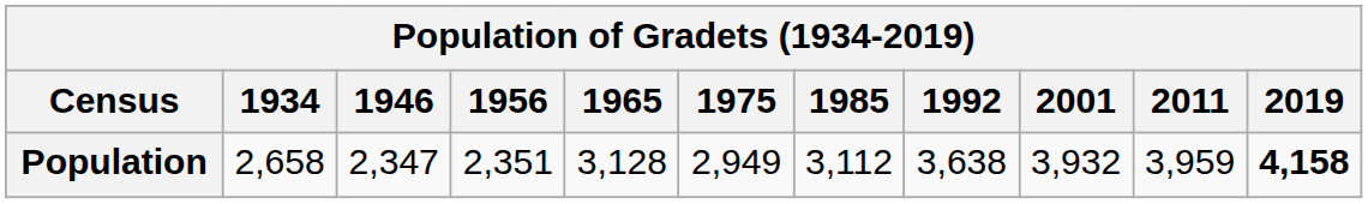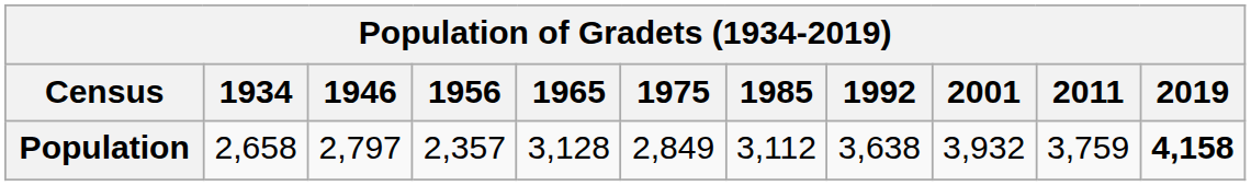Population | 1946: 2,347 -> 2,797
Population | 1956: 2,351 -> 2,357
Population | 1975: 2,949 -> 2,849
Population | 2011: 3,959 -> 3,759
